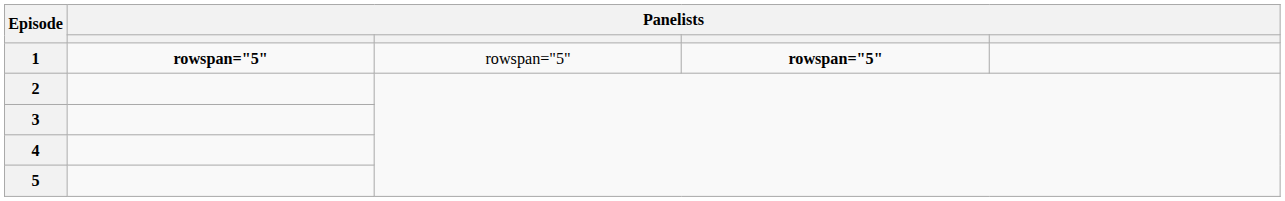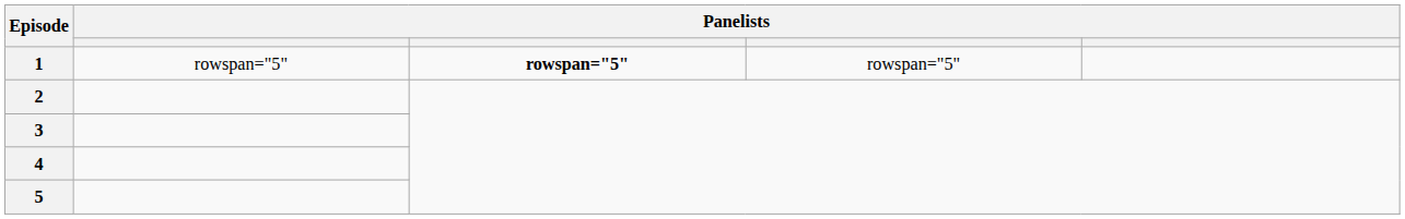1 | column 2: bold -> normal
1 | column 3: normal -> bold
1 | column 4: bold -> normal
